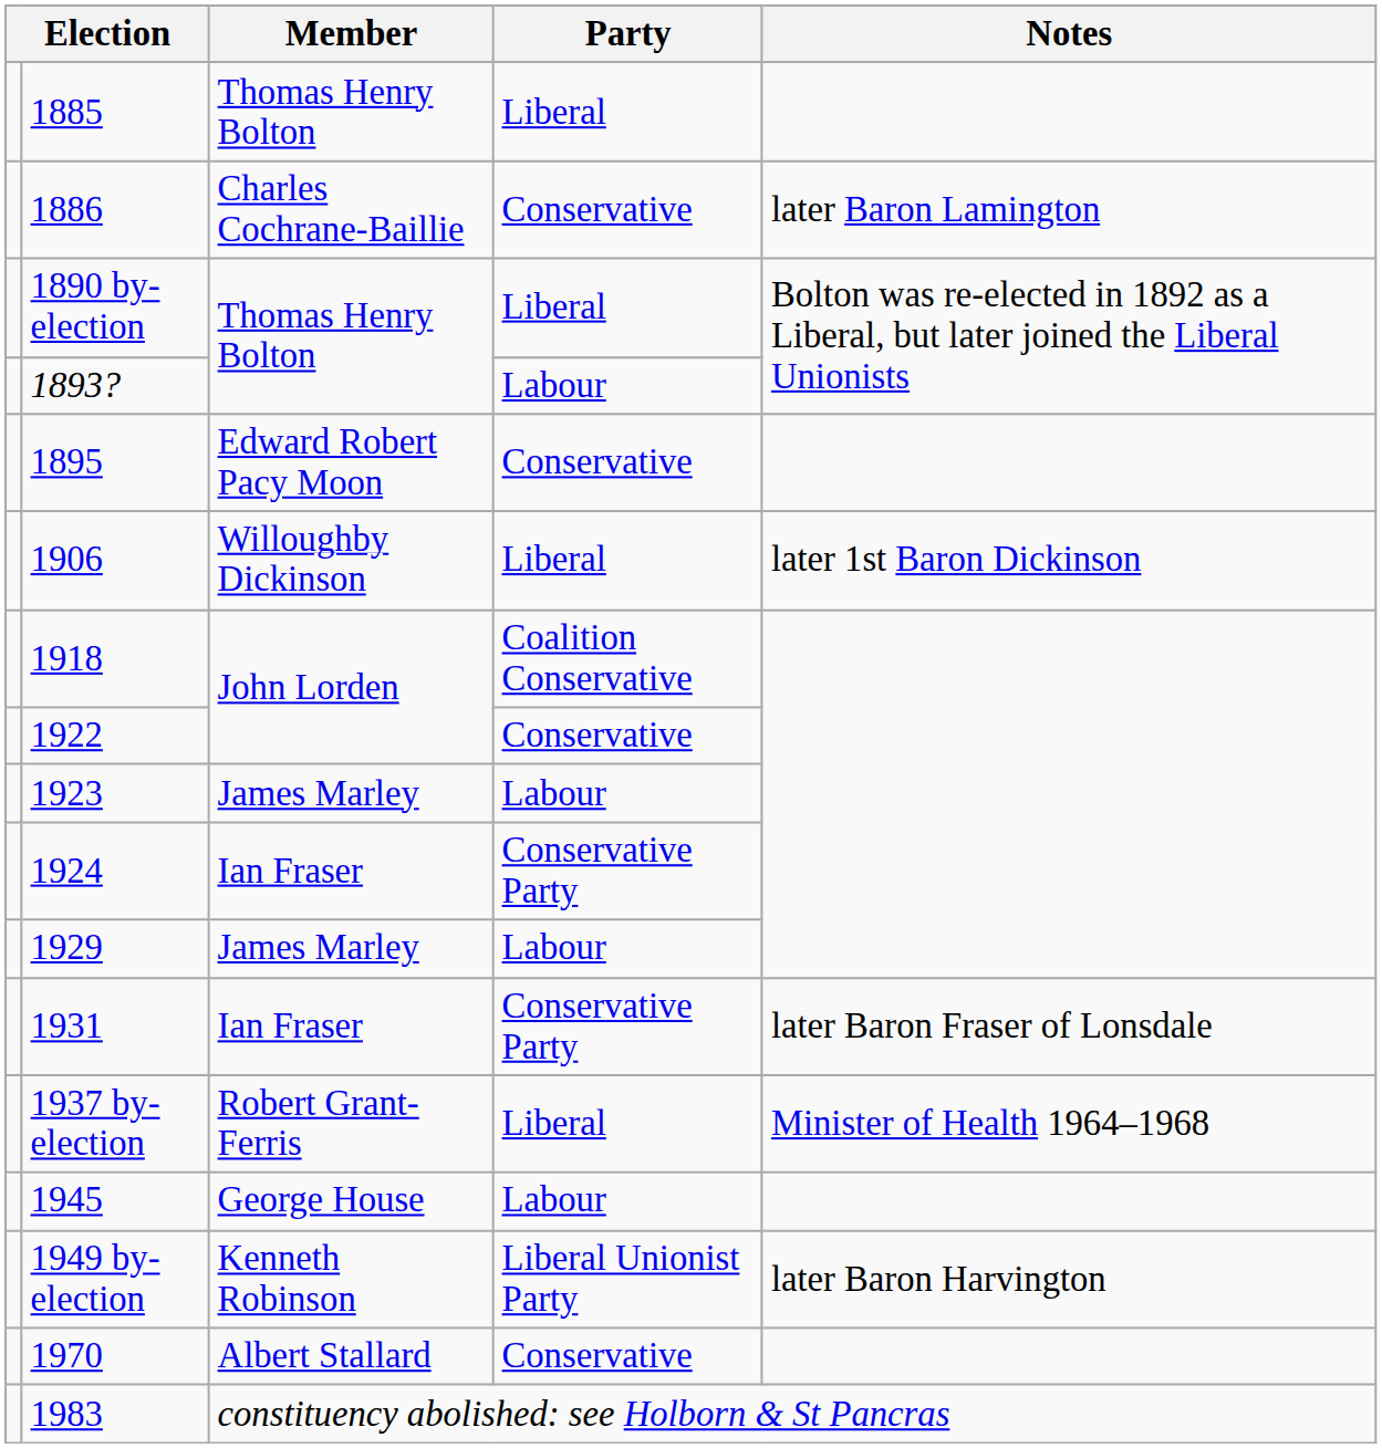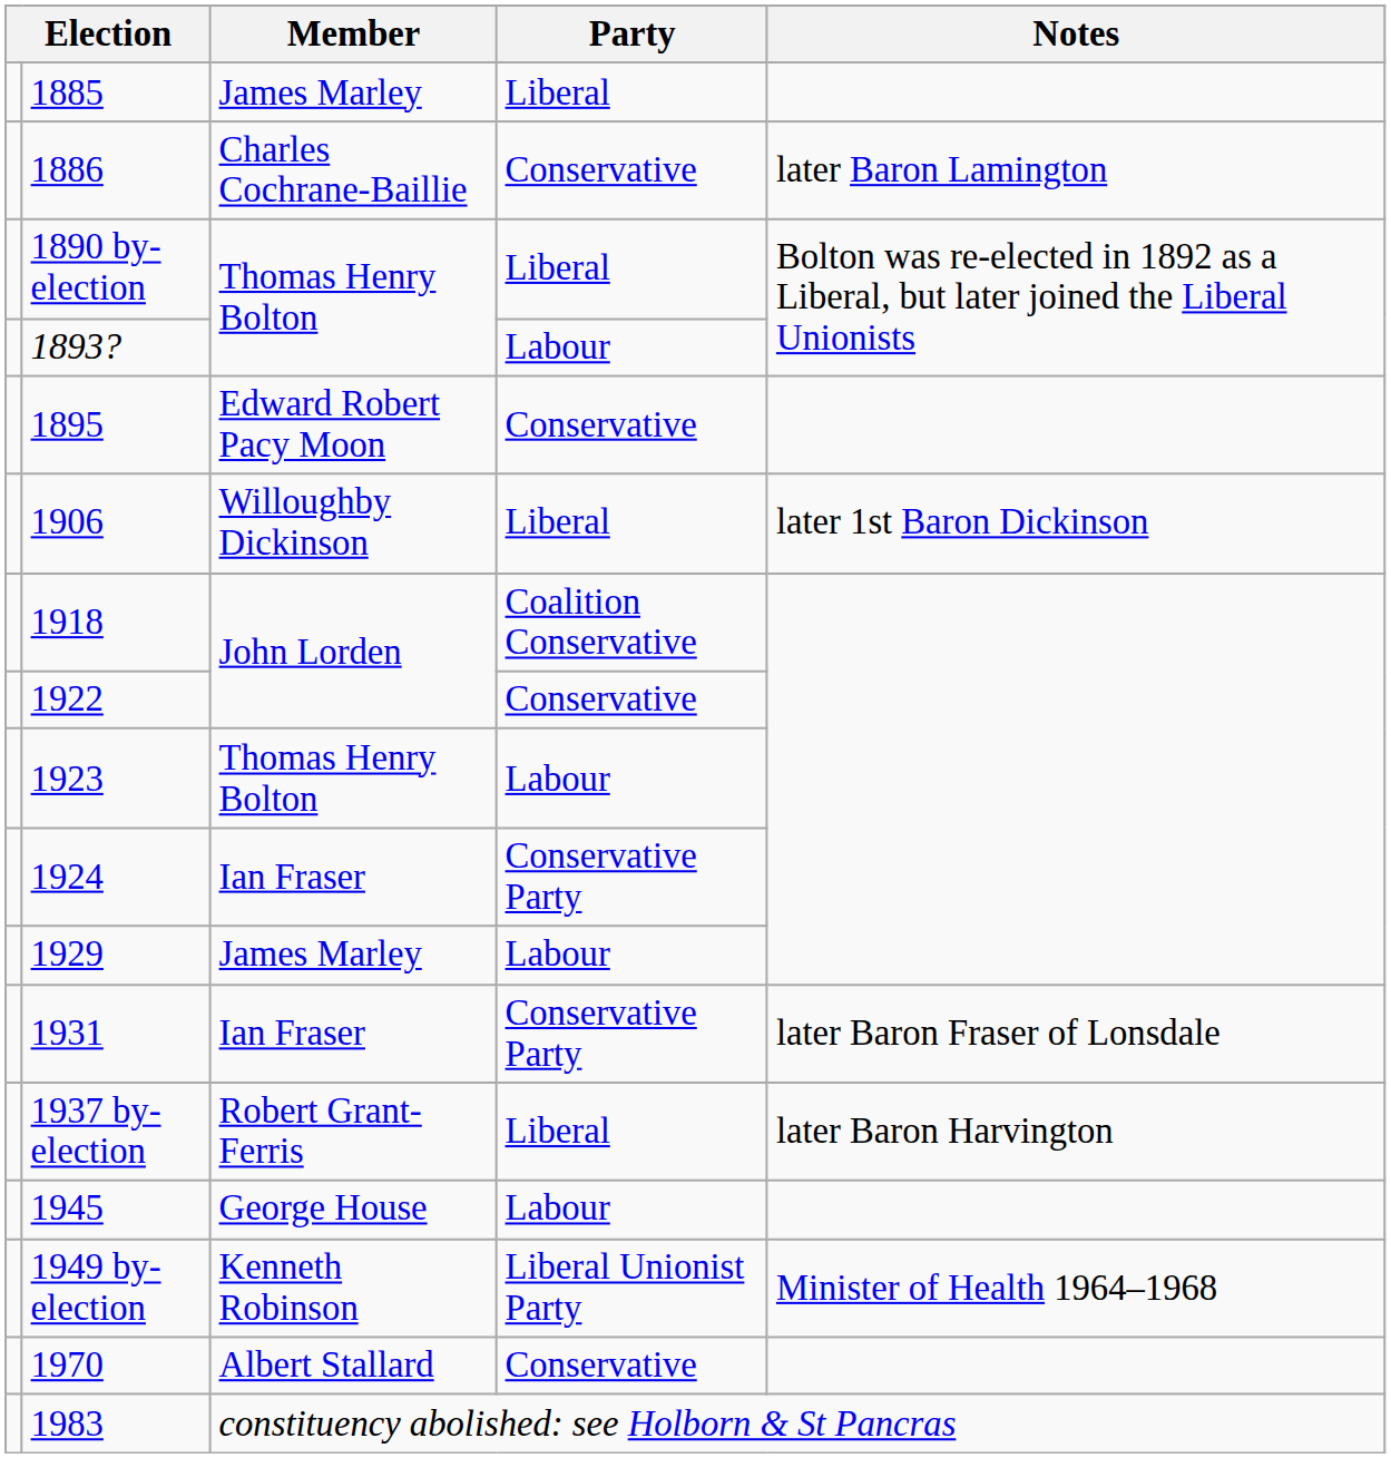1885 | Member: Thomas Henry Bolton -> James Marley
1923 | Member: James Marley -> Thomas Henry Bolton
1937 by-election | Notes: Minister of Health 1964–1968 -> later Baron Harvington
1949 by-election | Notes: later Baron Harvington -> Minister of Health 1964–1968
